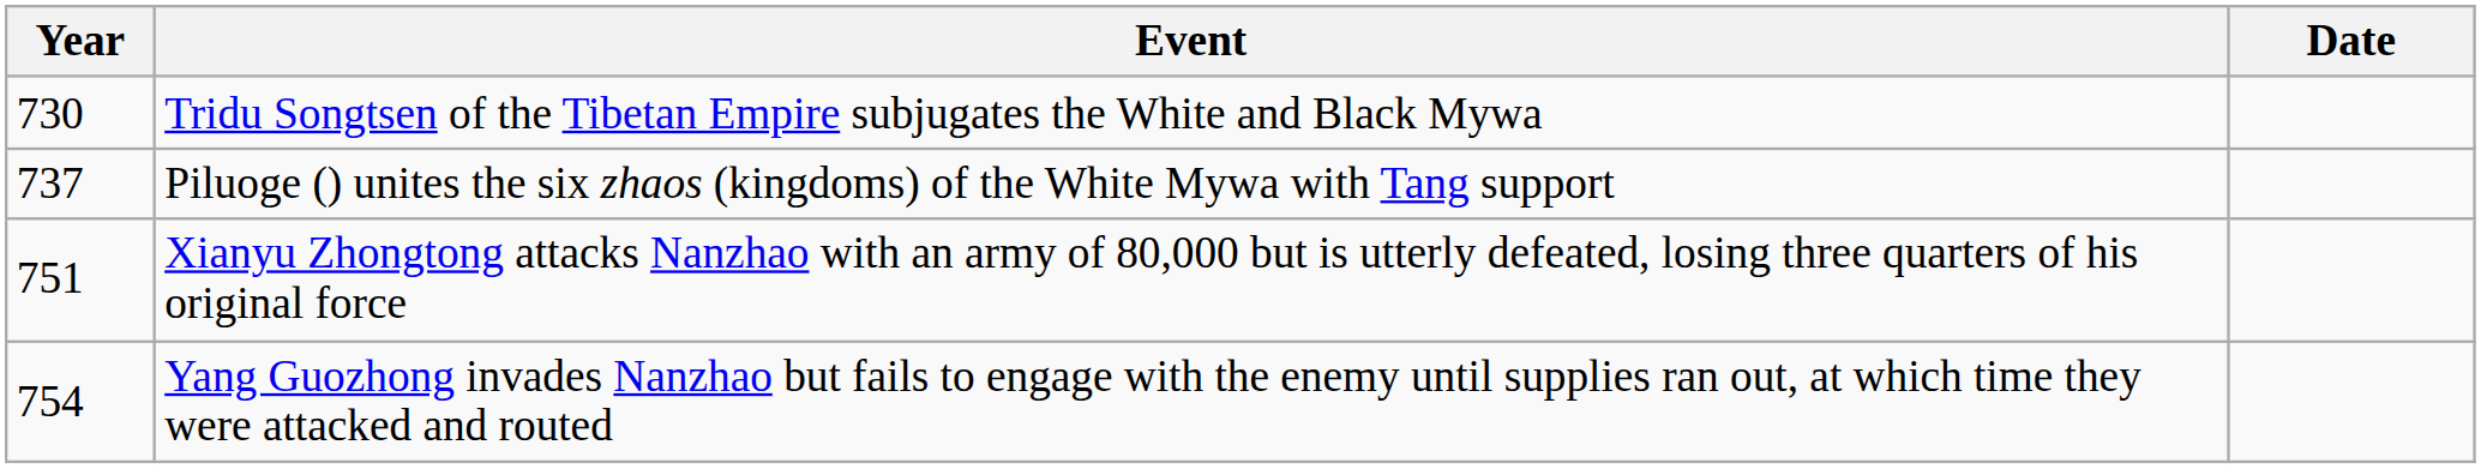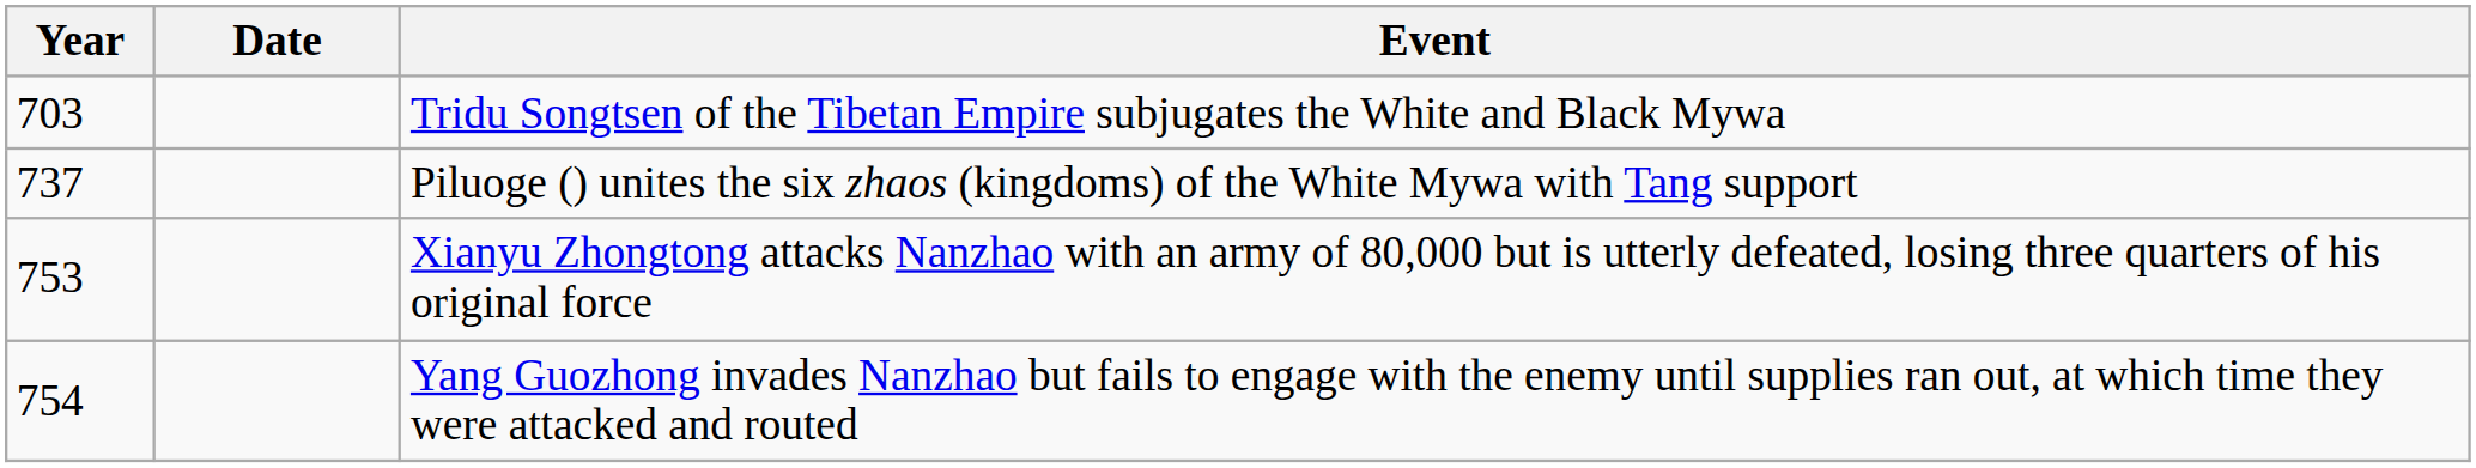columns swapped: Date <-> Event
row 2 | Year: 730 -> 703
row 4 | Year: 751 -> 753
